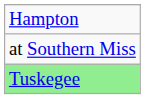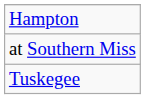row 3 | column 1: lightgreen background -> no background
